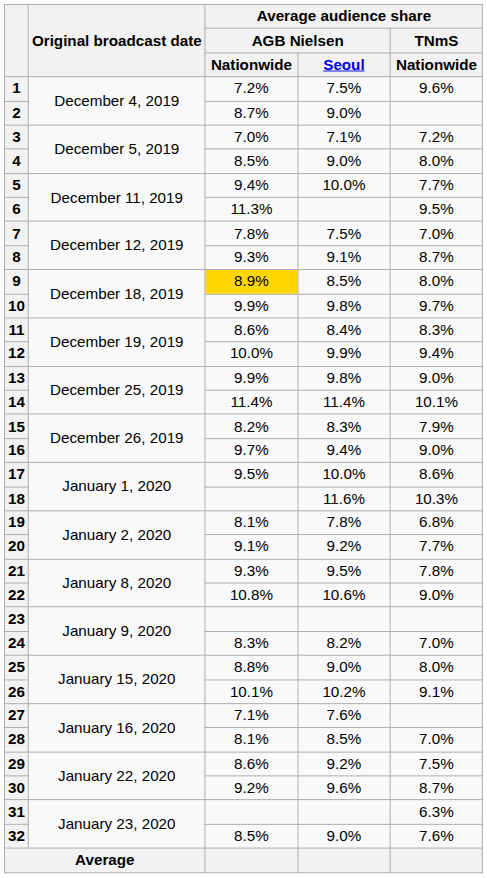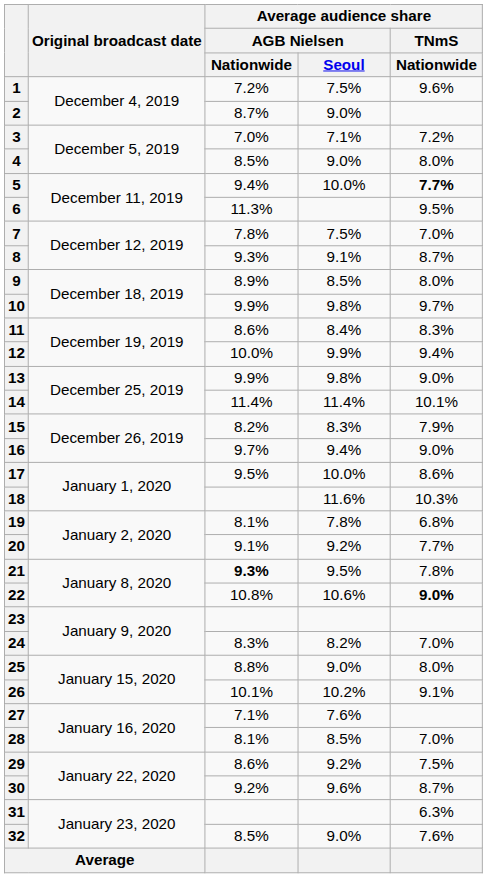5 | Average audience share / TNmS / Nationwide: normal -> bold
9 | Average audience share / AGB Nielsen / Nationwide: gold background -> no background
21 | Average audience share / AGB Nielsen / Nationwide: normal -> bold
22 | Average audience share / TNmS / Nationwide: normal -> bold
